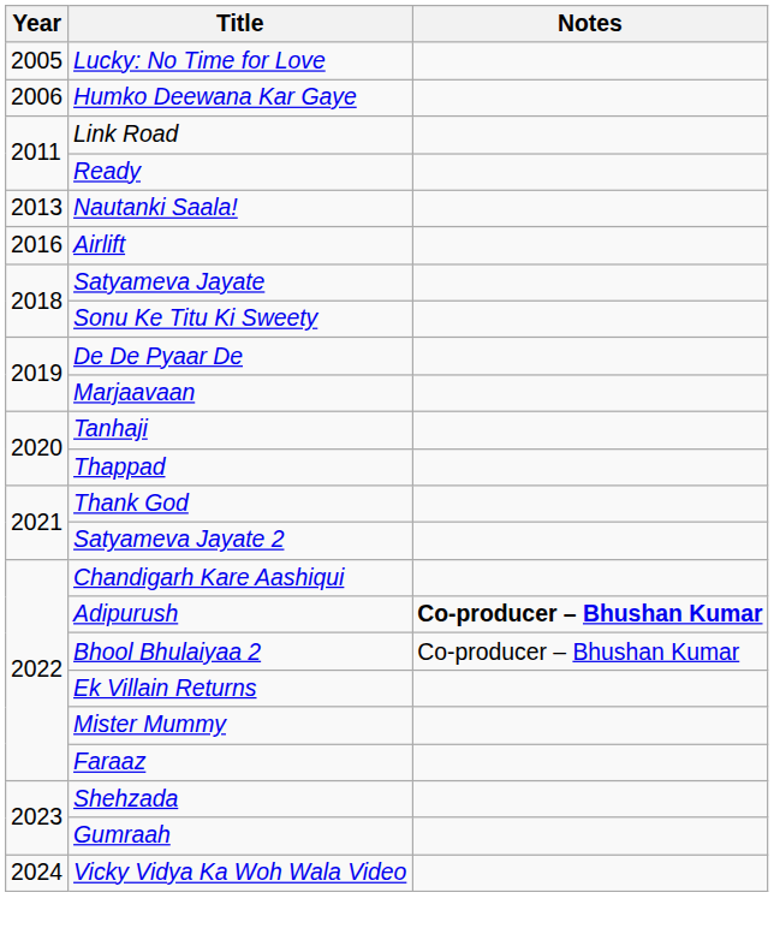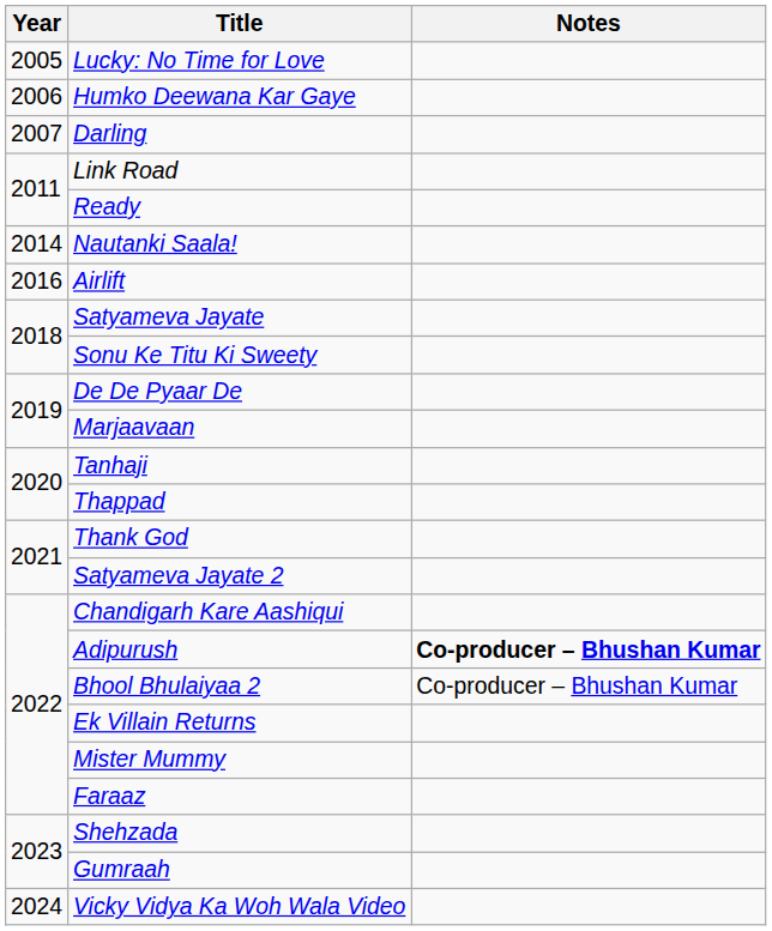+ row: 2007 | Darling
Nautanki Saala! | Year: 2013 -> 2014
